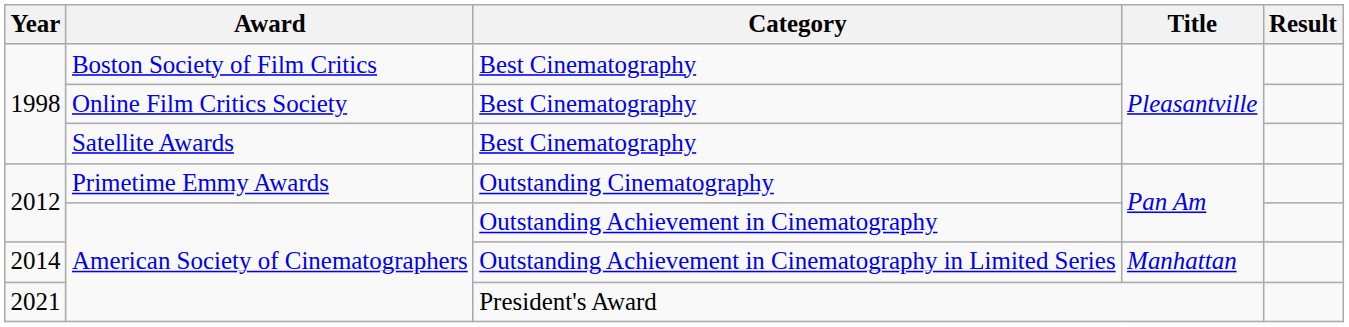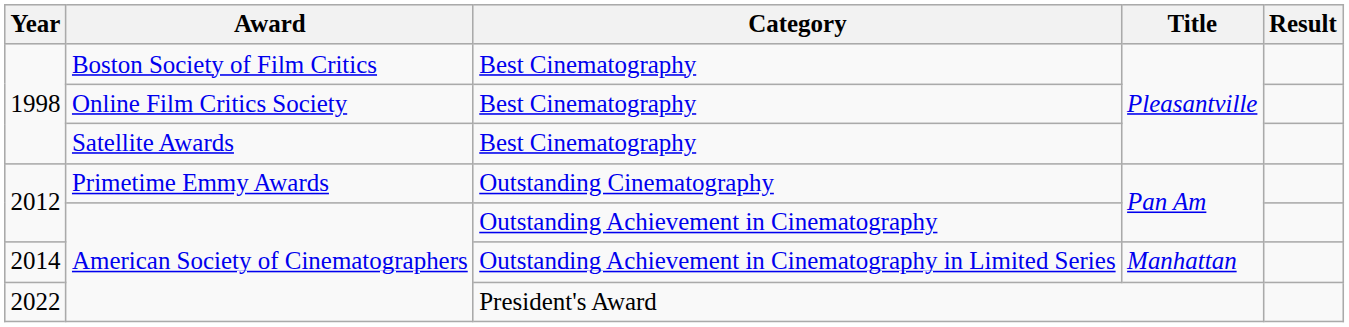American Society of Cinematographers / President's Award | Year: 2021 -> 2022
